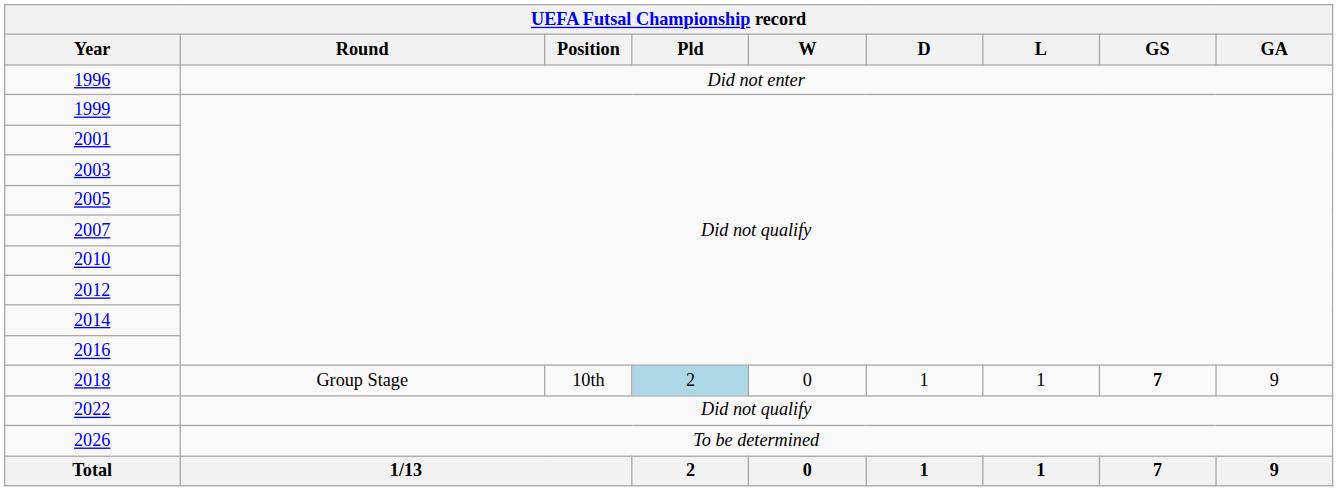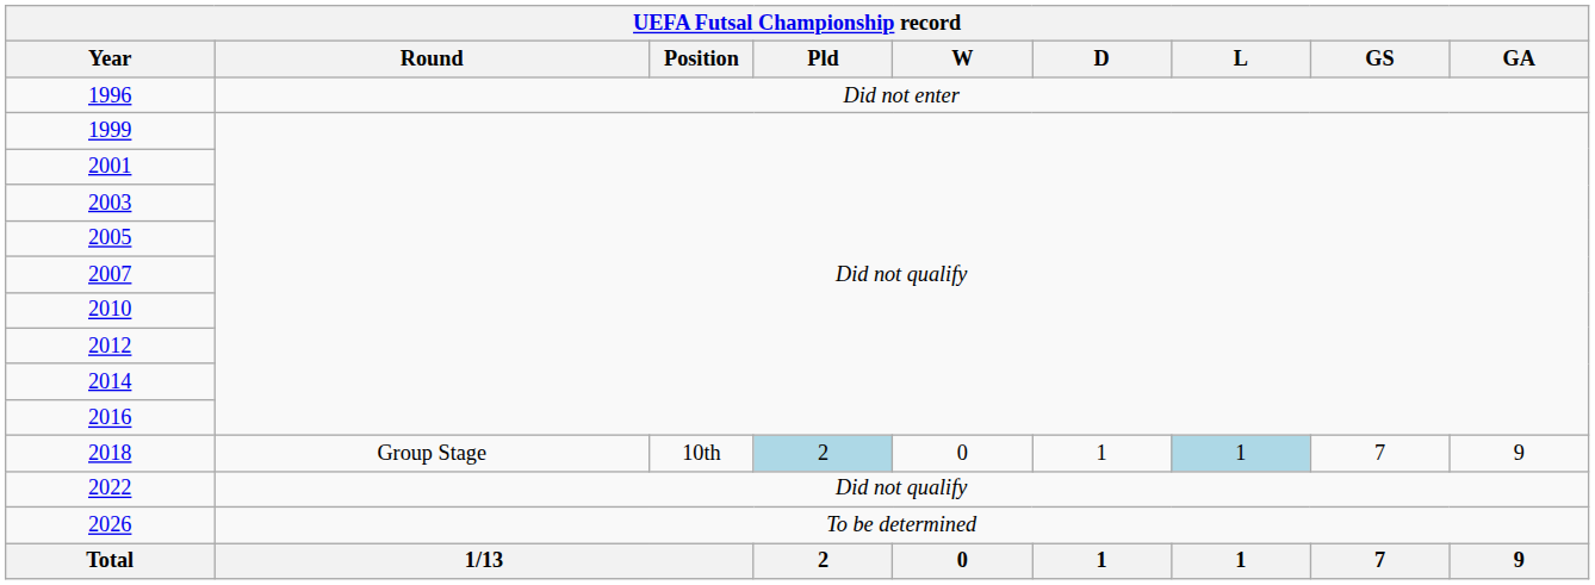2018 | L: no background -> lightblue background
2018 | GS: bold -> normal
